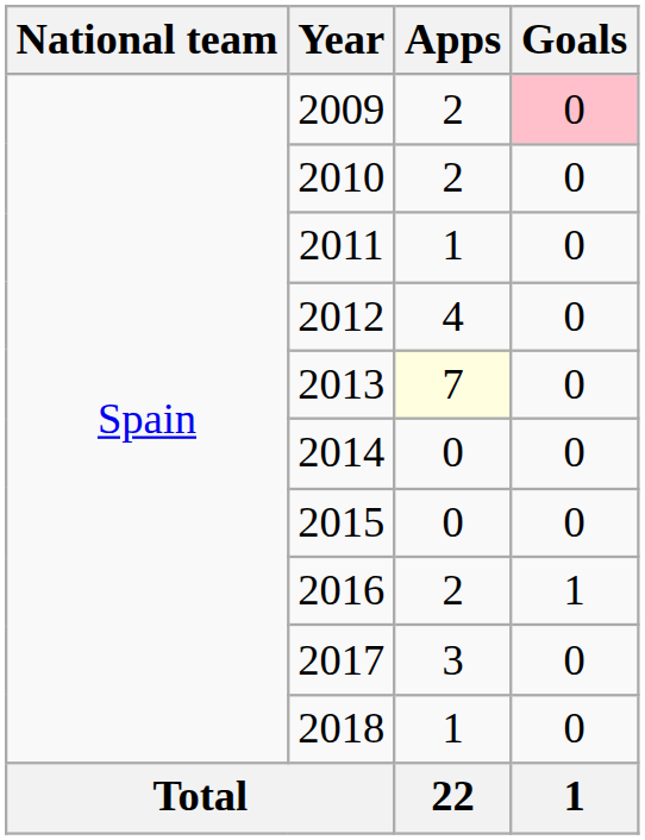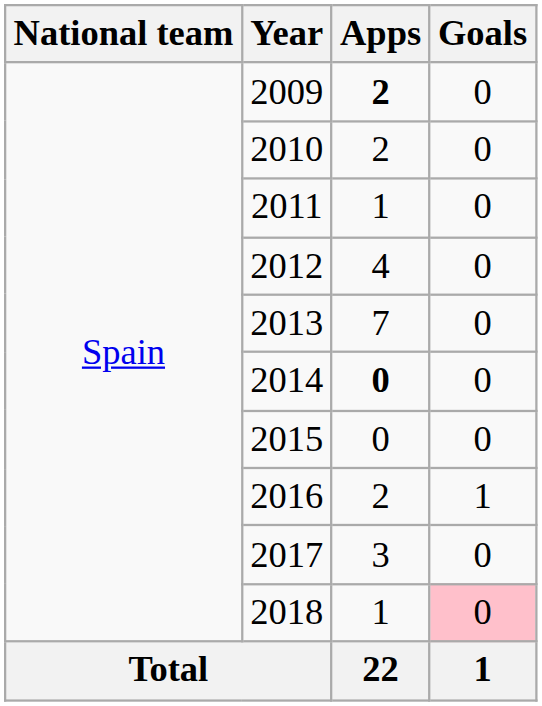2009 | Apps: normal -> bold
2009 | Goals: pink background -> no background
2013 | Apps: lightyellow background -> no background
2014 | Apps: normal -> bold
2018 | Goals: no background -> pink background
